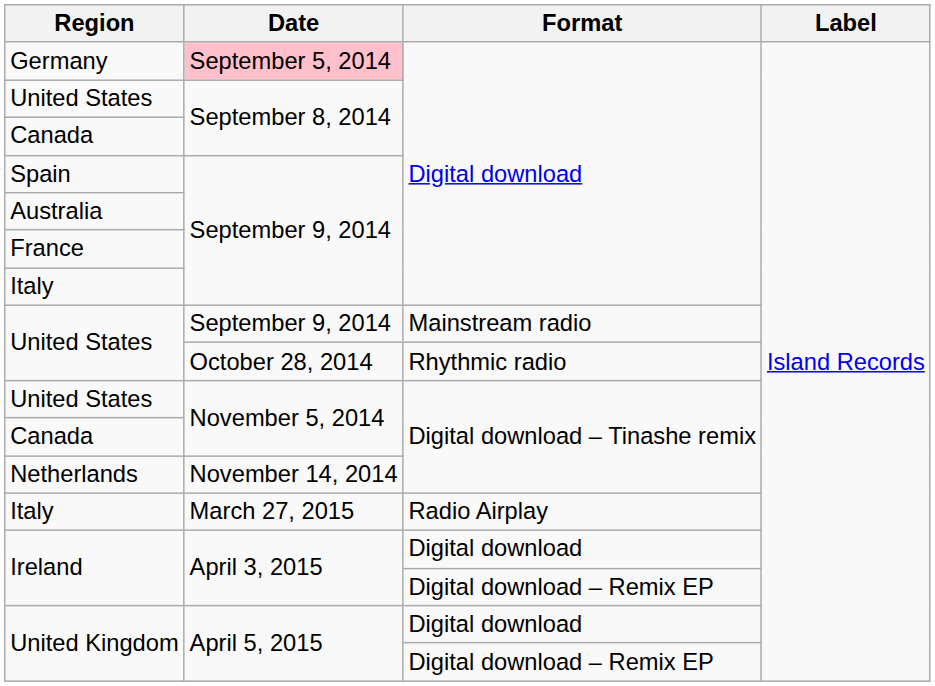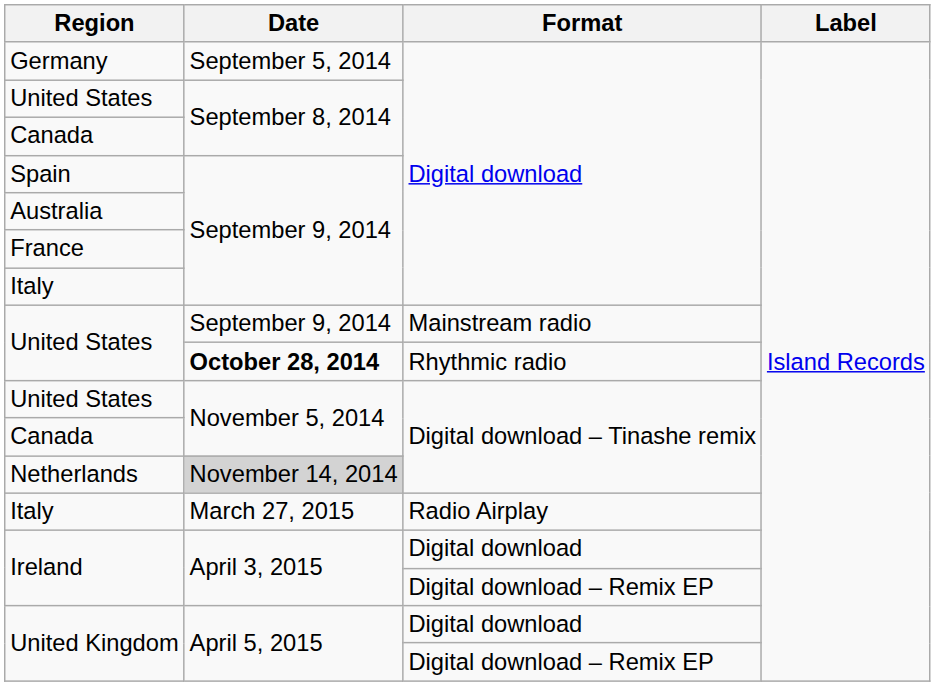Germany | Date: pink background -> no background
United States / Rhythmic radio | Date: normal -> bold
Netherlands | Date: no background -> lightgrey background
